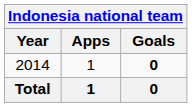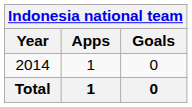2014 | Goals: bold -> normal
